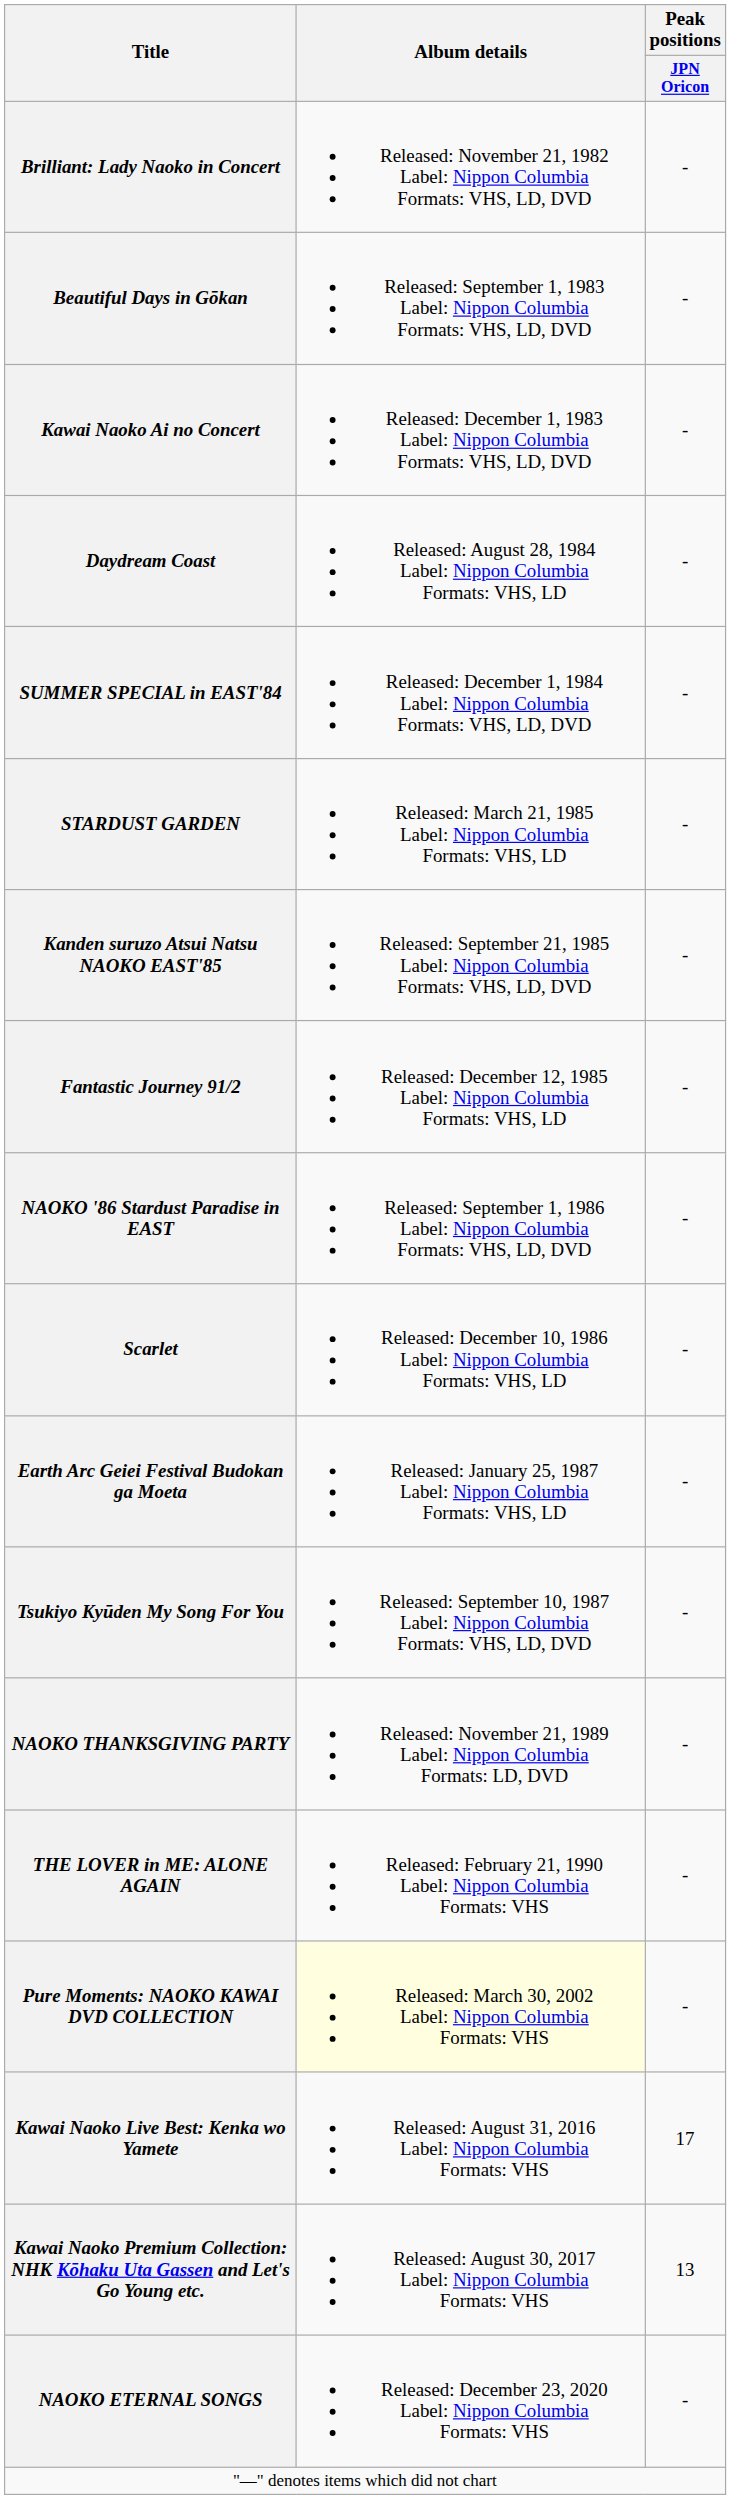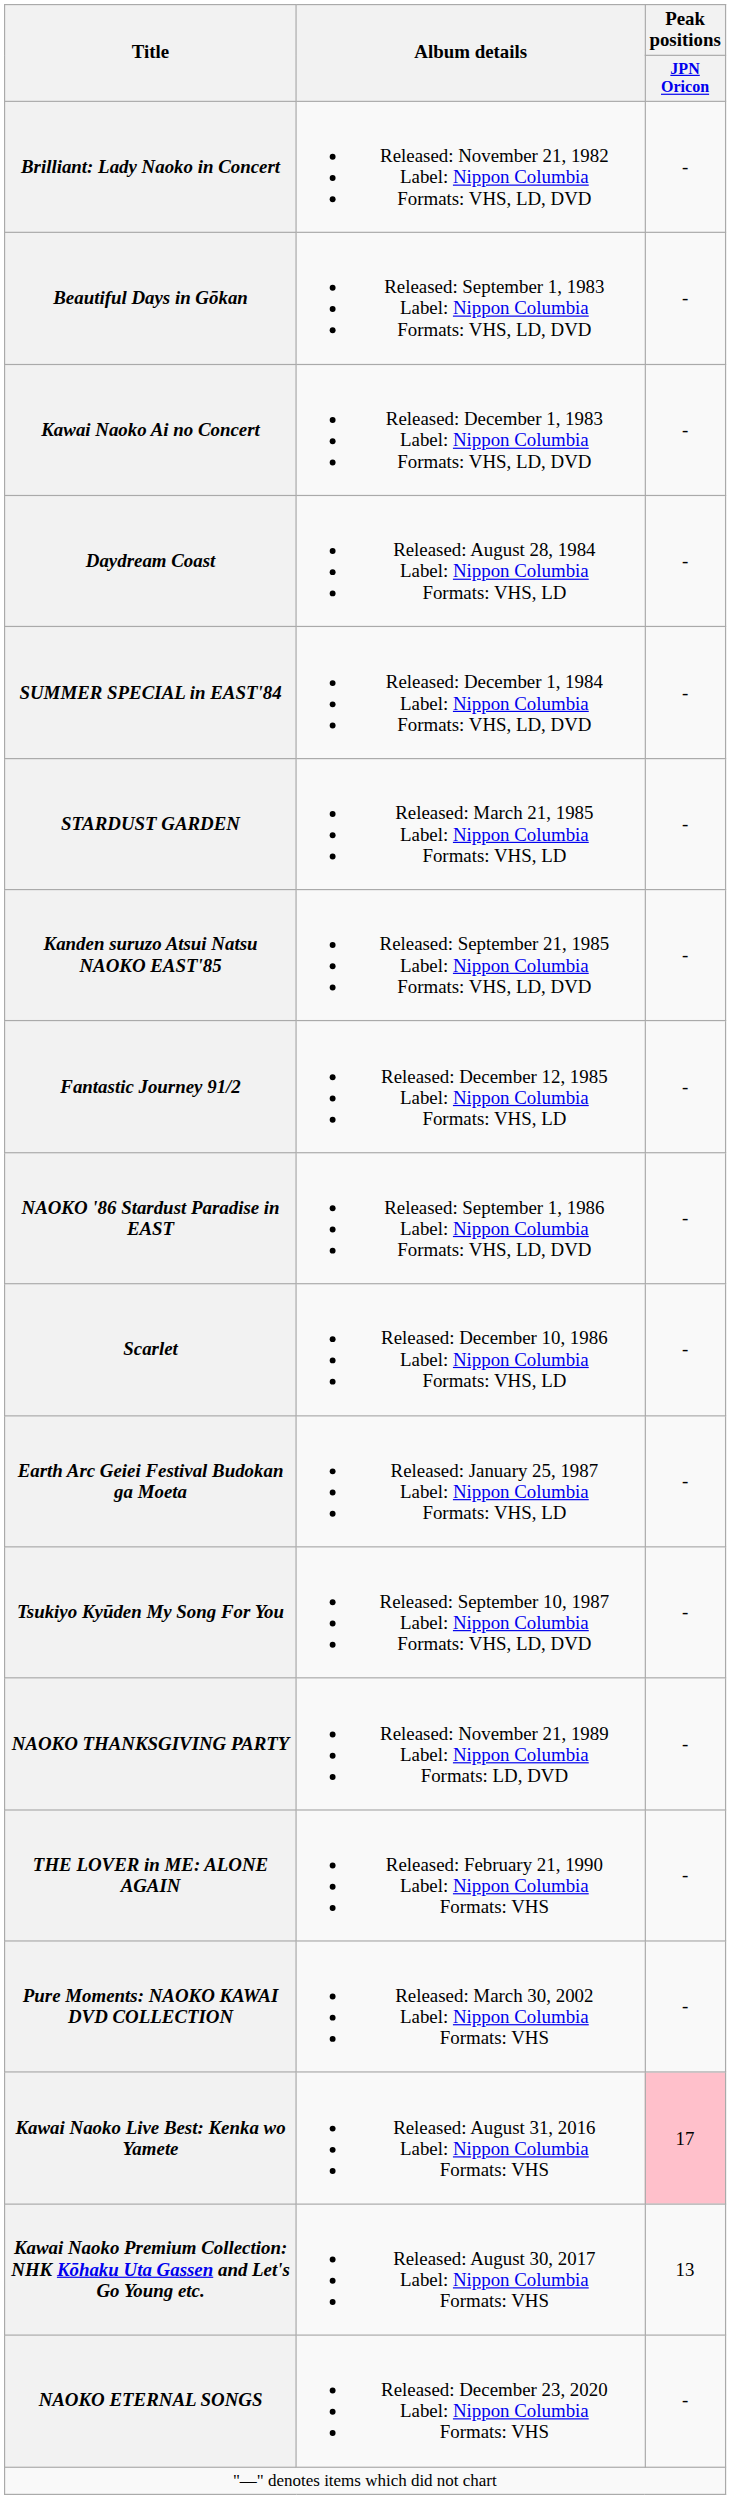Pure Moments: NAOKO KAWAI DVD COLLECTION | Album details: lightyellow background -> no background
Kawai Naoko Live Best: Kenka wo Yamete | Peak positions / JPN Oricon: no background -> pink background
